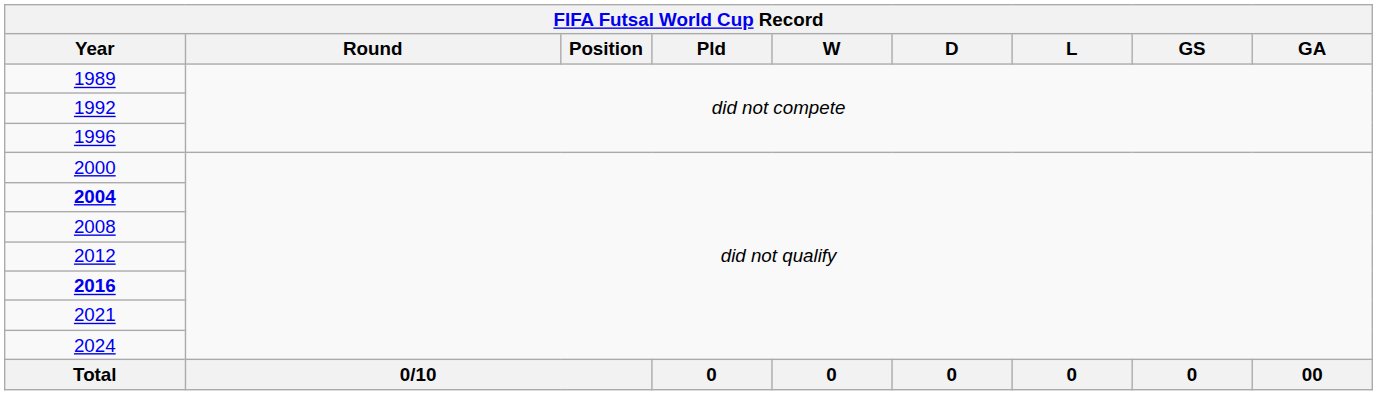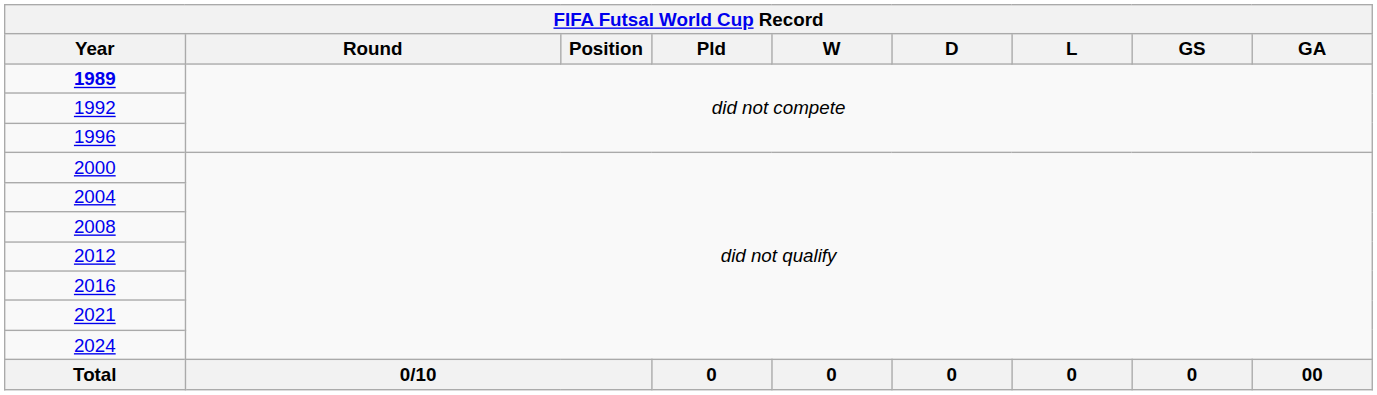1989 | Year: normal -> bold
2004 | Year: bold -> normal
2016 | Year: bold -> normal
